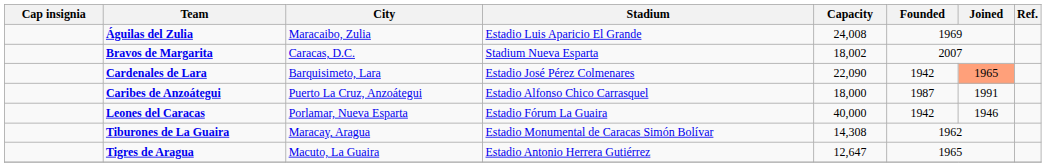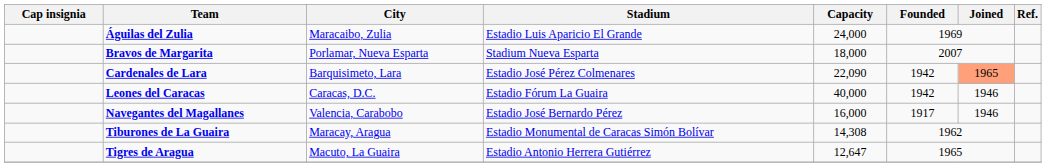Águilas del Zulia | Capacity: 24,008 -> 24,000
Bravos de Margarita | City: Caracas, D.C. -> Porlamar, Nueva Esparta
Bravos de Margarita | Capacity: 18,002 -> 18,000
- row: Caribes de Anzoátegui | Puerto La Cruz, Anzoátegui | Estadio Alfonso Chico Carrasquel | 18,000 | 1987 | 1991
Leones del Caracas | City: Porlamar, Nueva Esparta -> Caracas, D.C.
+ row: Navegantes del Magallanes | Valencia, Carabobo | Estadio José Bernardo Pérez | 16,000 | 1917 | 1946
